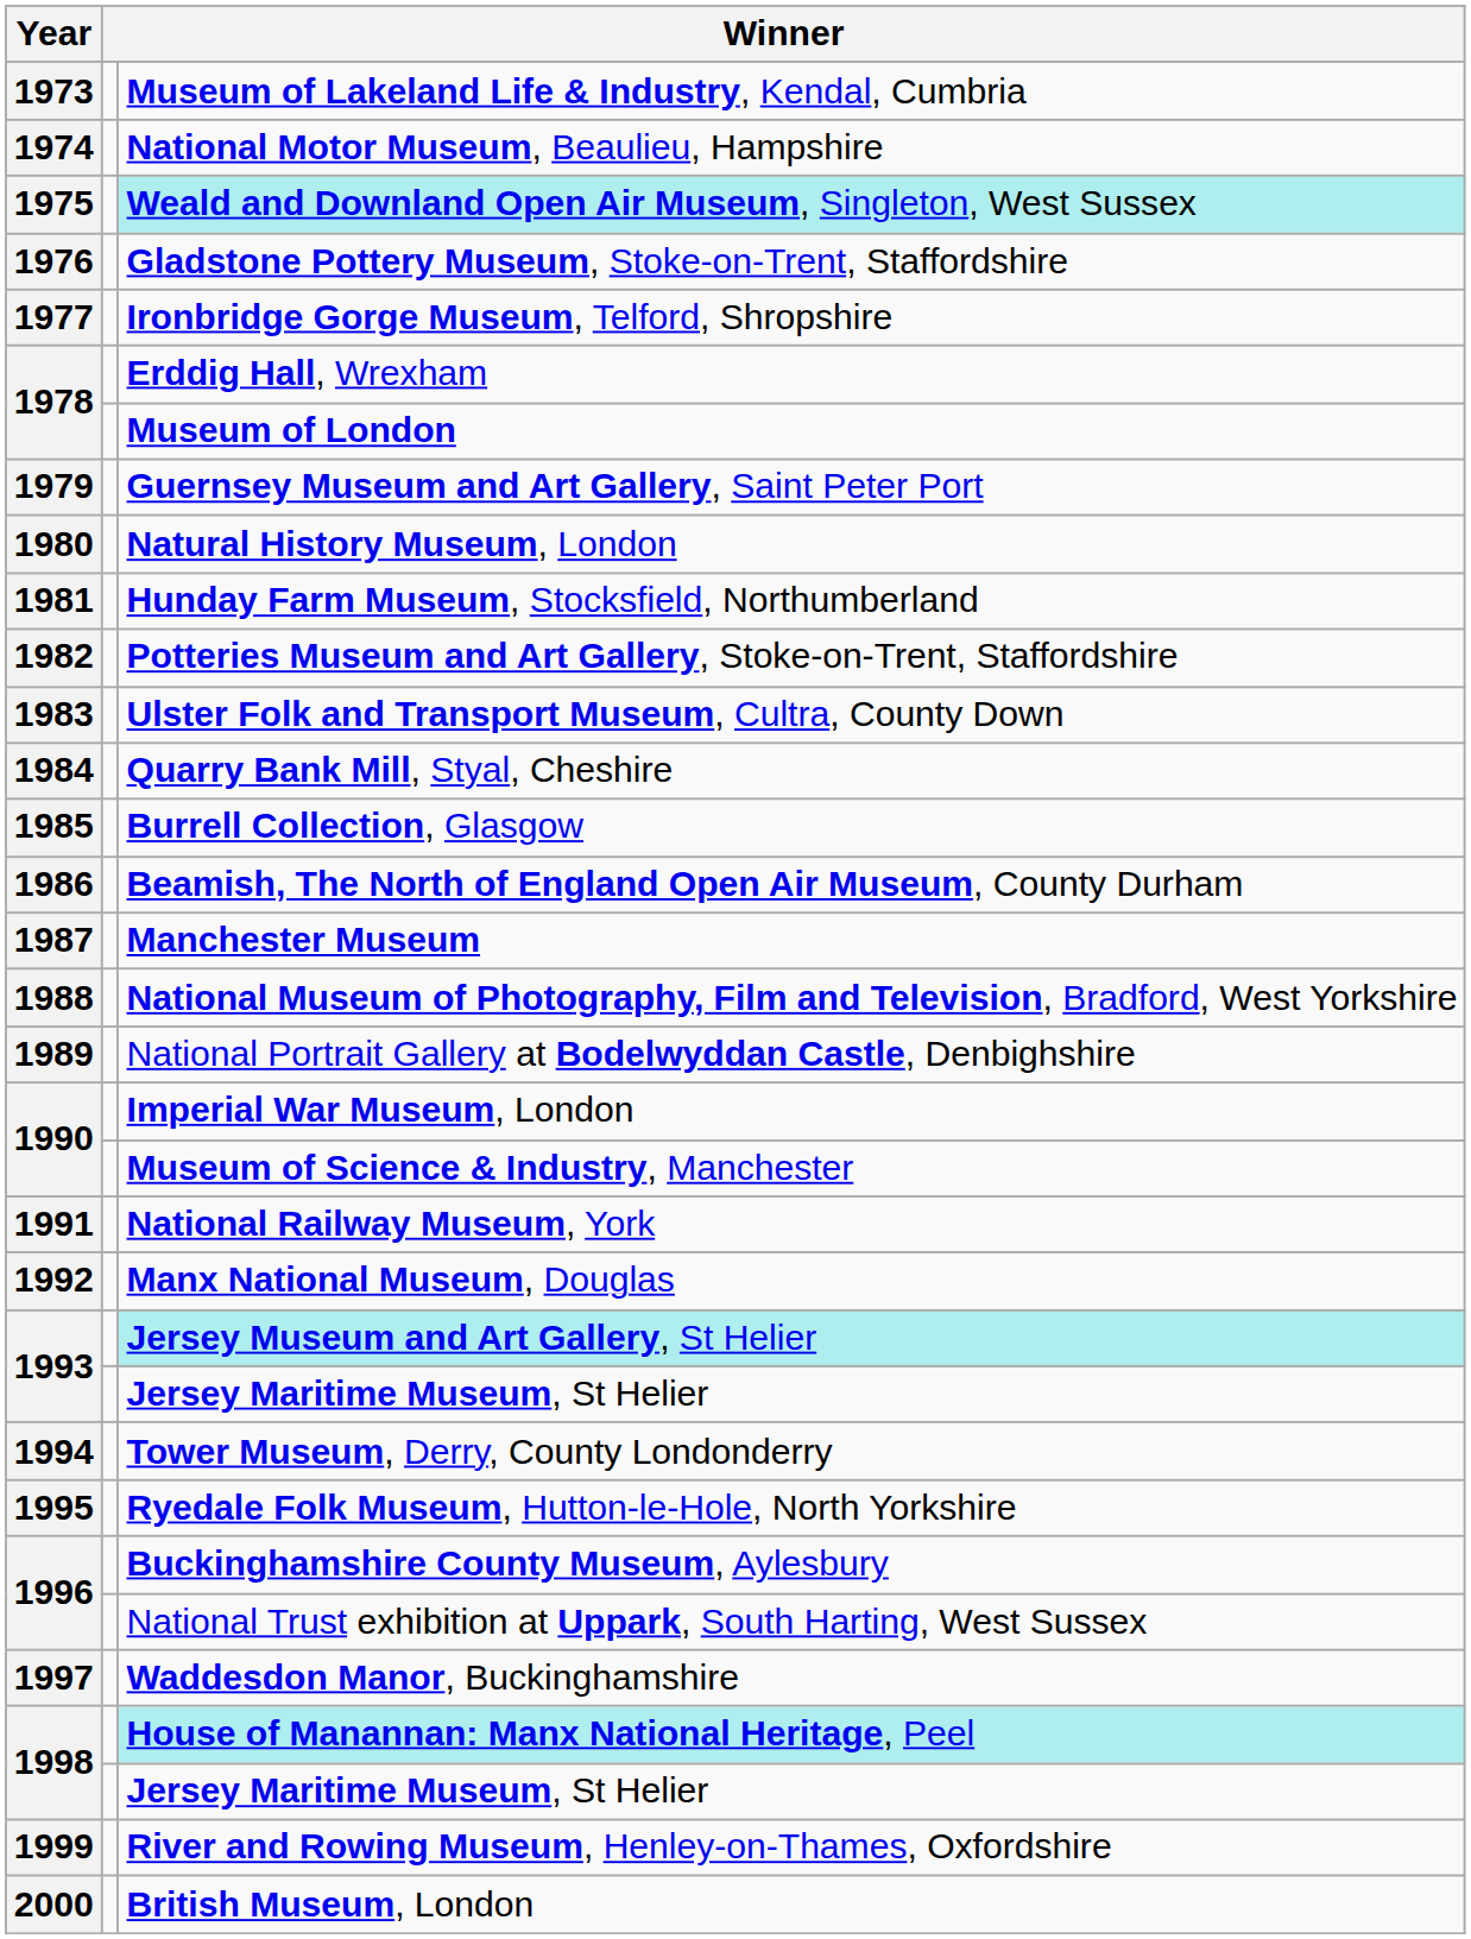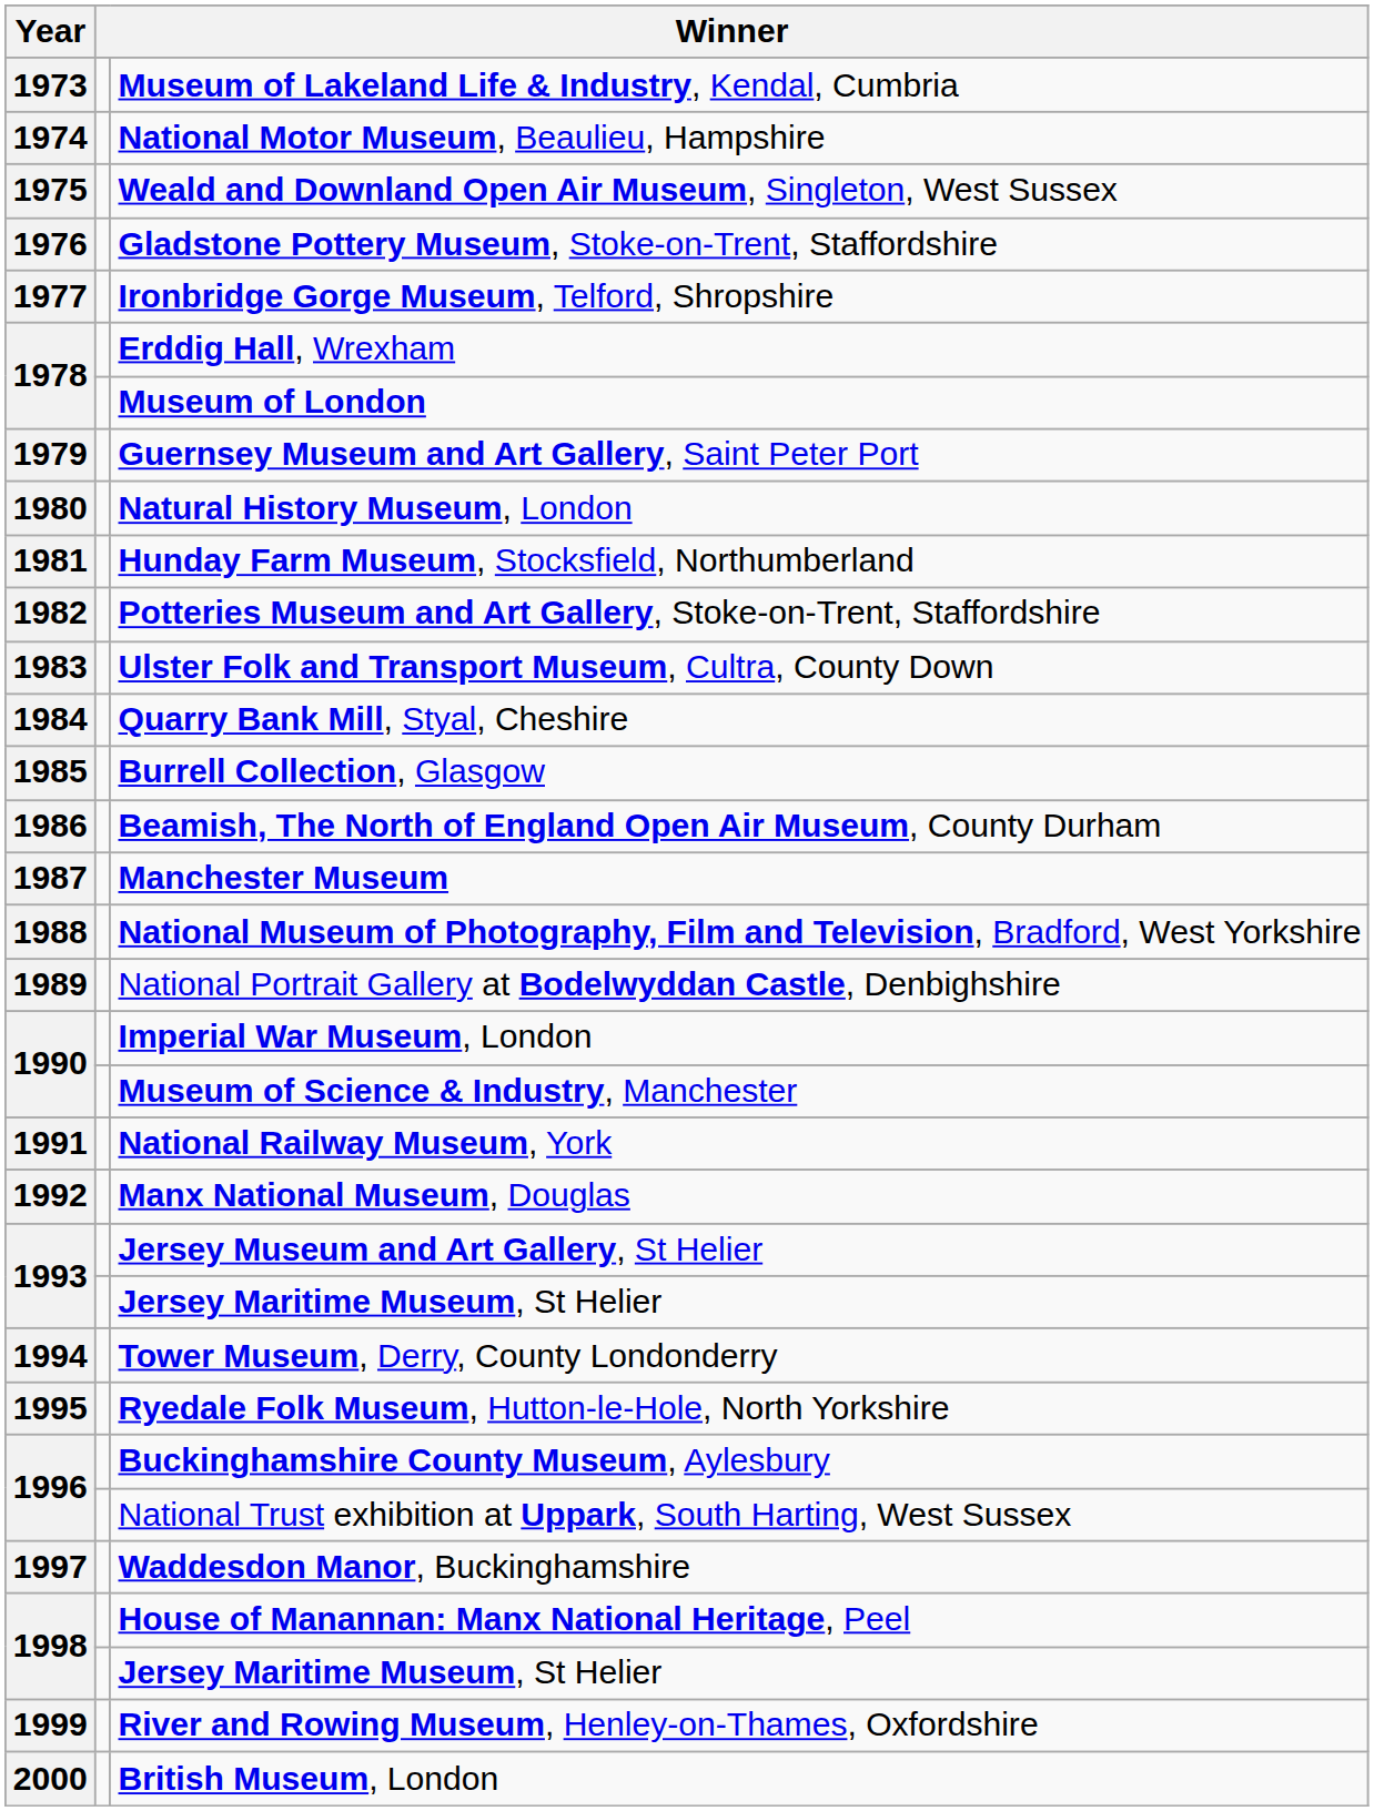Weald and Downland Open Air Museum, Singleton, West Sussex | column 3: paleturquoise background -> no background
Jersey Museum and Art Gallery, St Helier | column 3: paleturquoise background -> no background
House of Manannan: Manx National Heritage, Peel | column 3: paleturquoise background -> no background
